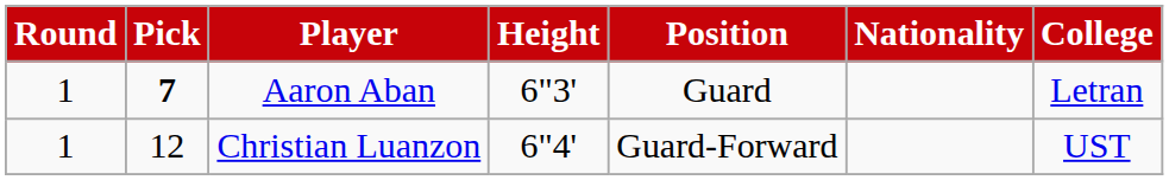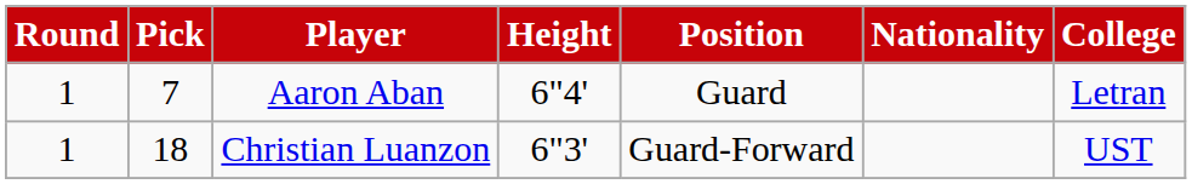Aaron Aban | Pick: bold -> normal
Aaron Aban | Height: 6"3' -> 6"4'
Christian Luanzon | Pick: 12 -> 18
Christian Luanzon | Height: 6"4' -> 6"3'
